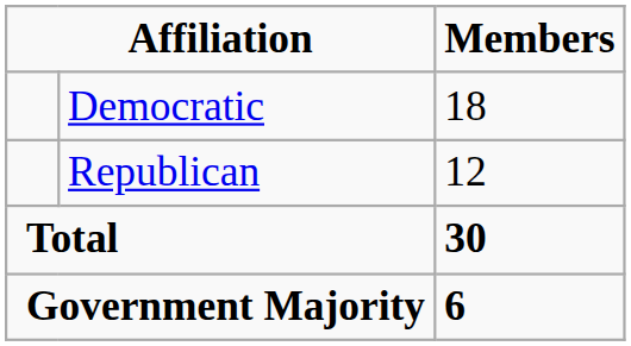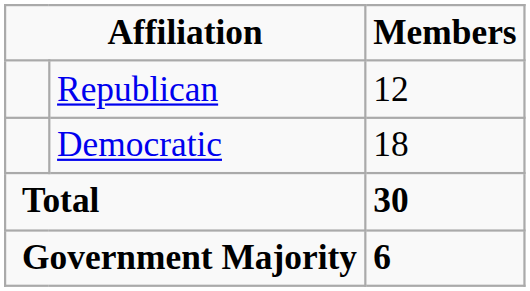rows swapped: Democratic <-> Republican
